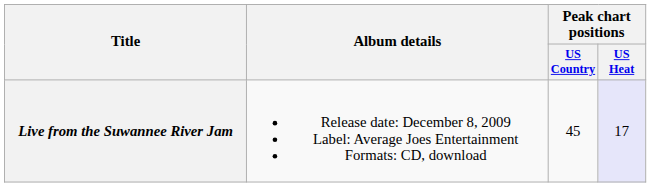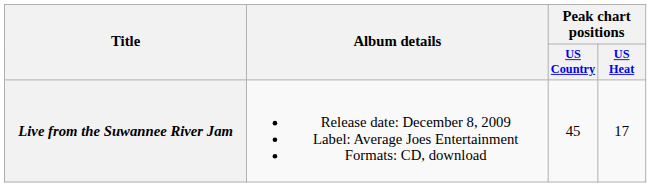row 3 | Peak chart positions / US Heat: lavender background -> no background
